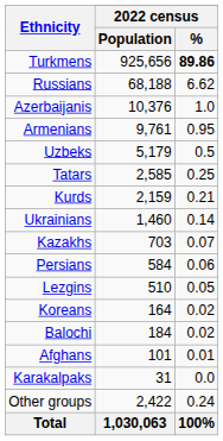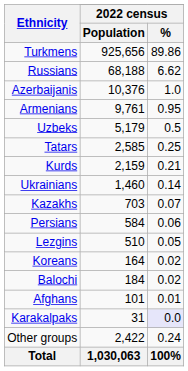Turkmens | 2022 census / %: bold -> normal
Karakalpaks | 2022 census / %: no background -> lavender background
